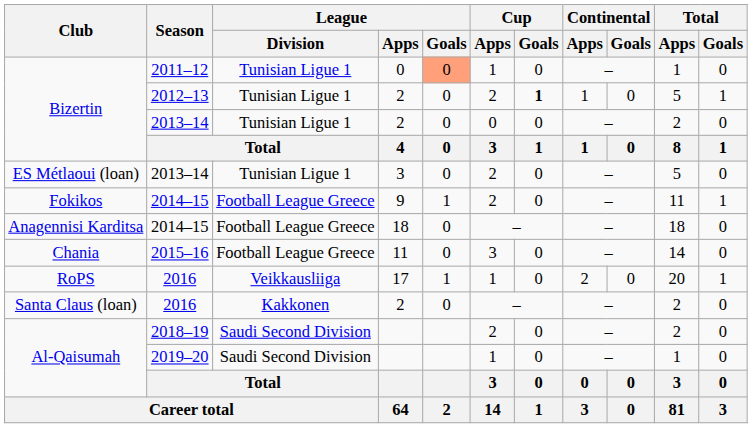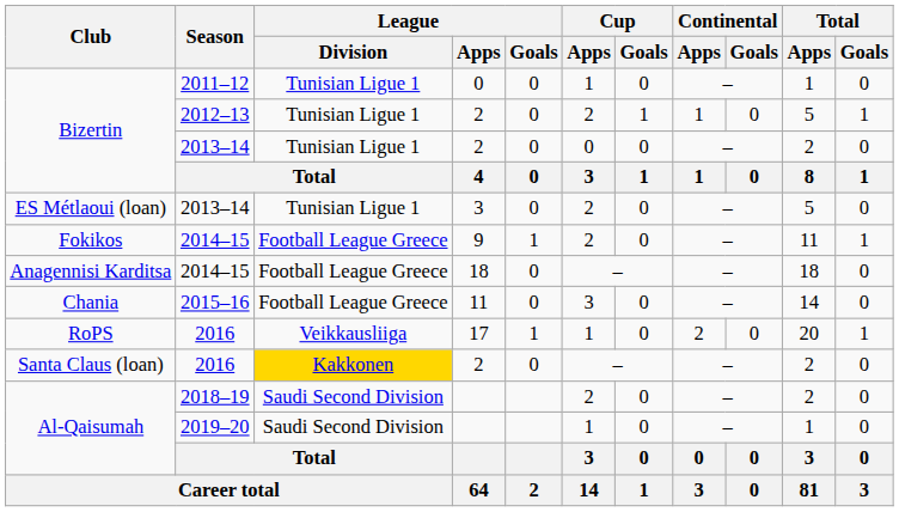Bizertin / 2011–12 | League / Goals: lightsalmon background -> no background
Bizertin / 2012–13 | Cup / Goals: bold -> normal
Santa Claus (loan) | League / Division: no background -> gold background
